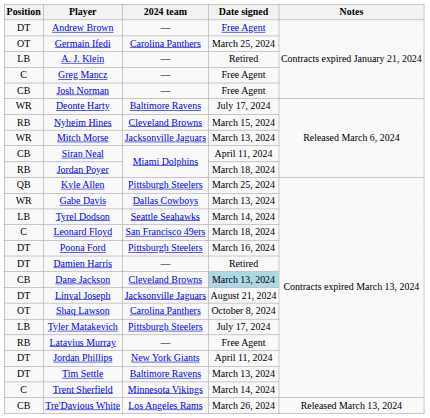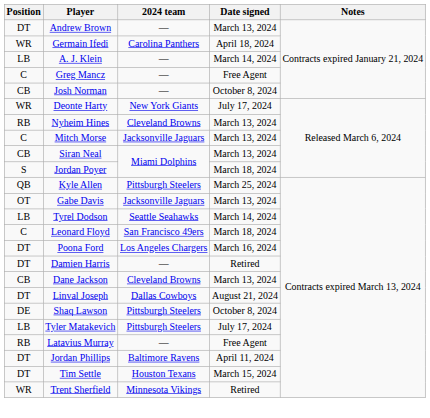Andrew Brown | Date signed: Free Agent -> March 13, 2024
Germain Ifedi | Position: OT -> WR
Germain Ifedi | Date signed: March 25, 2024 -> April 18, 2024
A. J. Klein | Date signed: Retired -> March 14, 2024
Josh Norman | Date signed: Free Agent -> October 8, 2024
Deonte Harty | 2024 team: Baltimore Ravens -> New York Giants
Nyheim Hines | Date signed: March 15, 2024 -> March 13, 2024
Mitch Morse | Position: WR -> C
Siran Neal | Date signed: April 11, 2024 -> March 13, 2024
Jordan Poyer | Position: RB -> S
Gabe Davis | Position: WR -> OT
Gabe Davis | 2024 team: Dallas Cowboys -> Jacksonville Jaguars
Poona Ford | 2024 team: Pittsburgh Steelers -> Los Angeles Chargers
Dane Jackson | Date signed: lightblue background -> no background
Linval Joseph | 2024 team: Jacksonville Jaguars -> Dallas Cowboys
Shaq Lawson | Position: OT -> DE
Shaq Lawson | 2024 team: Carolina Panthers -> Pittsburgh Steelers
Jordan Phillips | 2024 team: New York Giants -> Baltimore Ravens
Tim Settle | 2024 team: Baltimore Ravens -> Houston Texans
Tim Settle | Date signed: March 13, 2024 -> March 15, 2024
Trent Sherfield | Position: C -> WR
Trent Sherfield | Date signed: March 14, 2024 -> Retired
- row: CB | Tre'Davious White | Los Angeles Rams | March 26, 2024 | Released March 13, 2024
